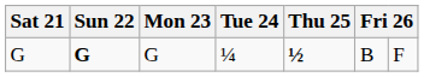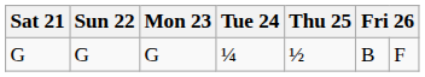row 2 | Sun 22: bold -> normal
row 2 | Thu 25: bold -> normal
